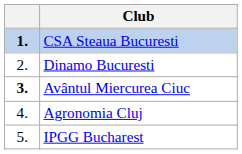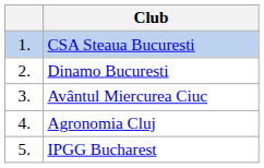CSA Steaua Bucuresti | column 1: bold -> normal
Avântul Miercurea Ciuc | column 1: bold -> normal
